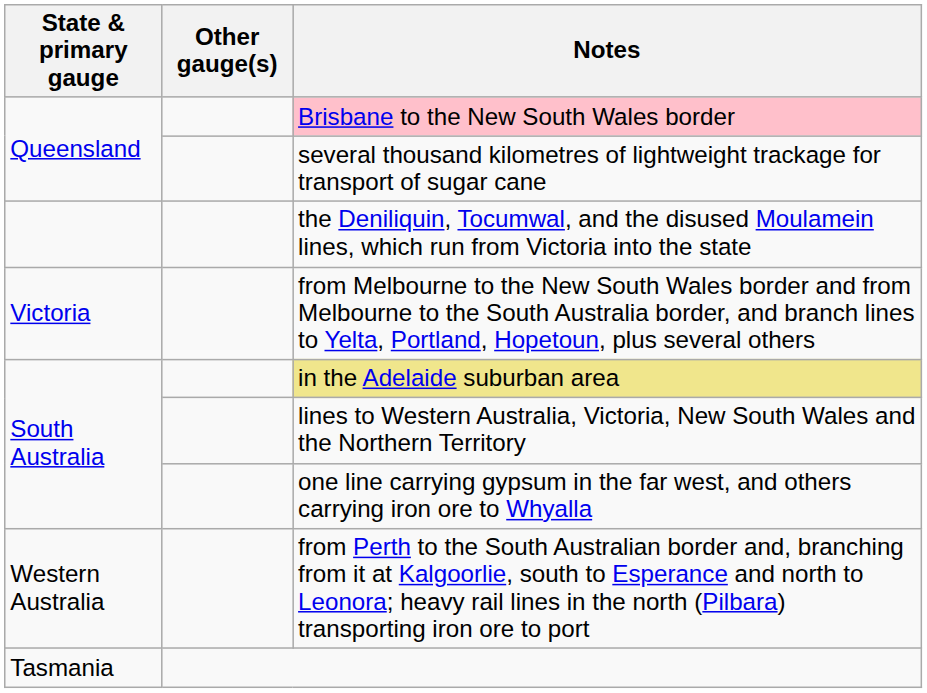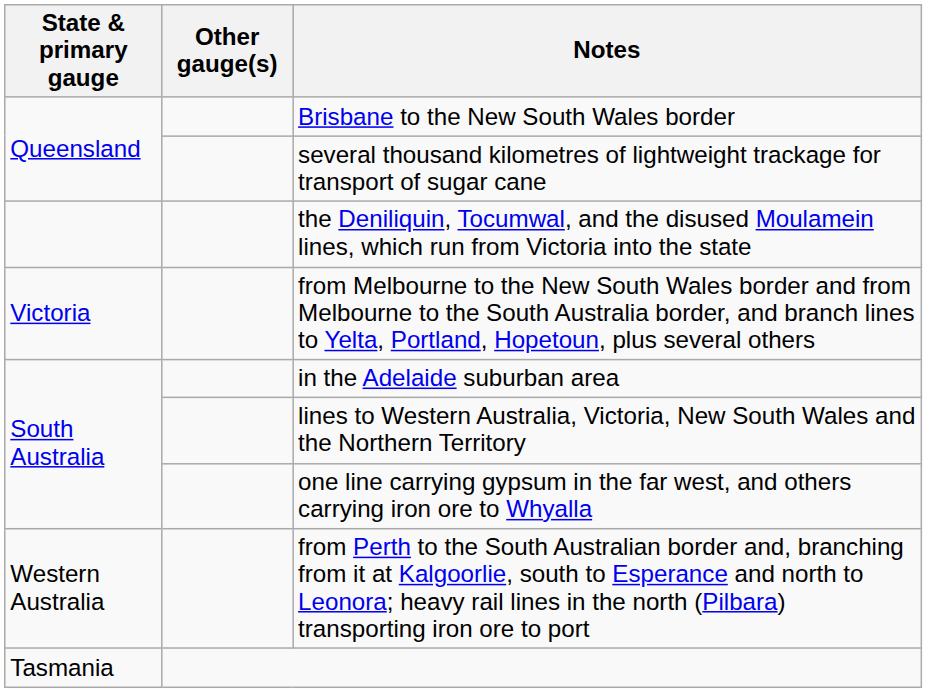Brisbane to the New South Wales border | Notes: pink background -> no background
in the Adelaide suburban area | Notes: khaki background -> no background
